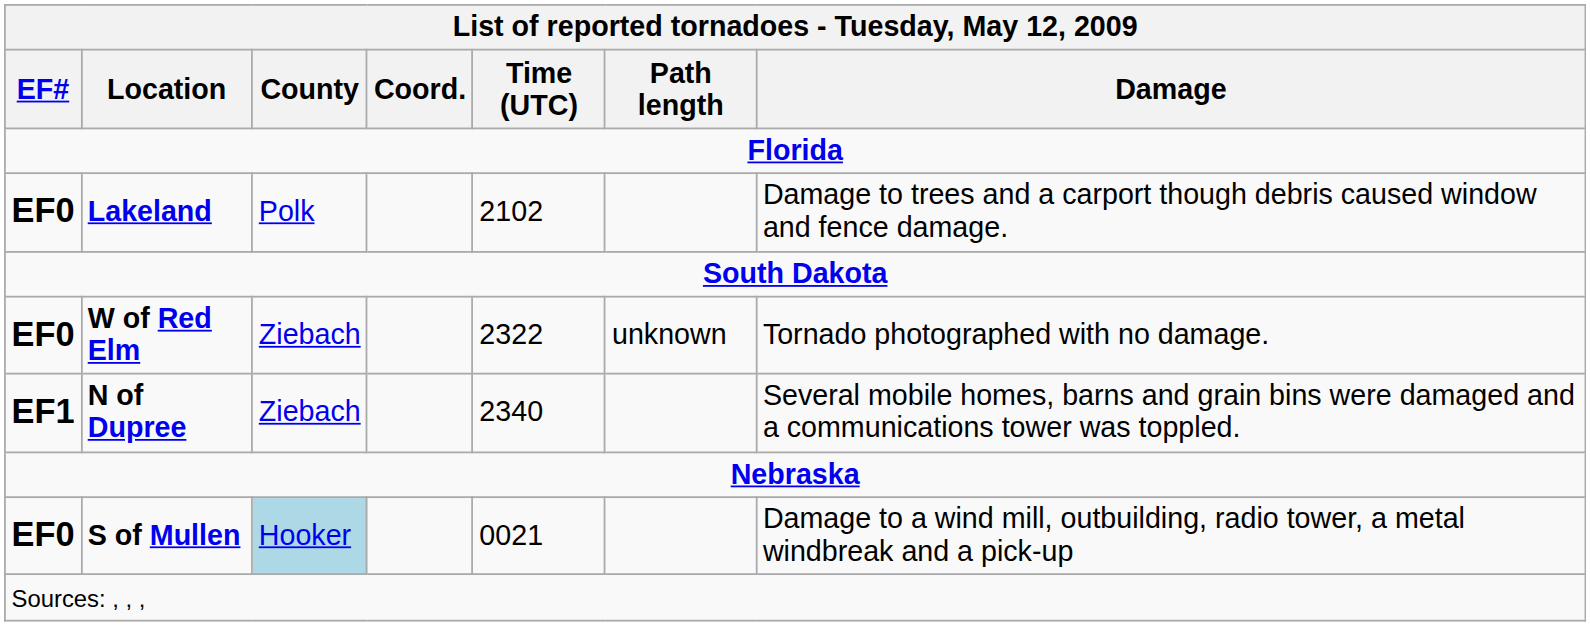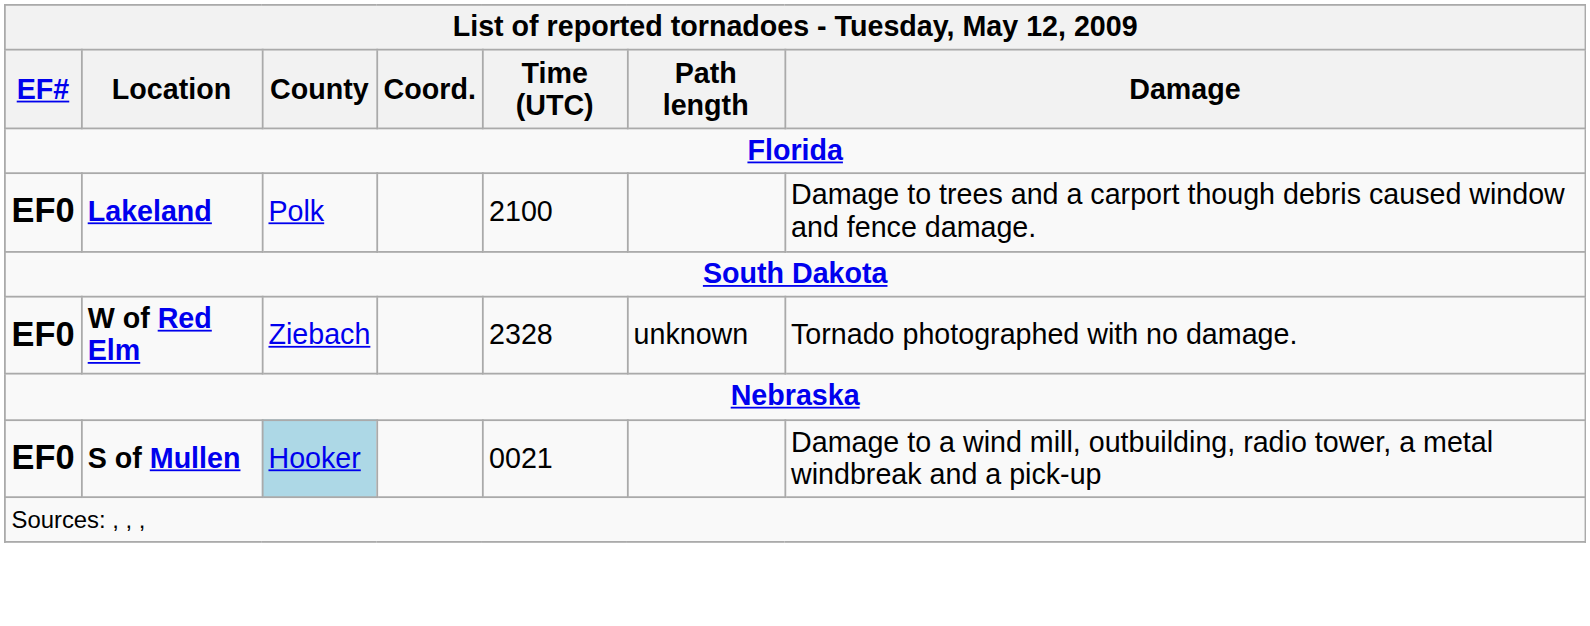Lakeland | Time (UTC): 2102 -> 2100
W of Red Elm | Time (UTC): 2322 -> 2328
- row: EF1 | N of Dupree | Ziebach | 2340 | Several mobile homes, barns and grain bins were damaged and a communications tower was toppled.
